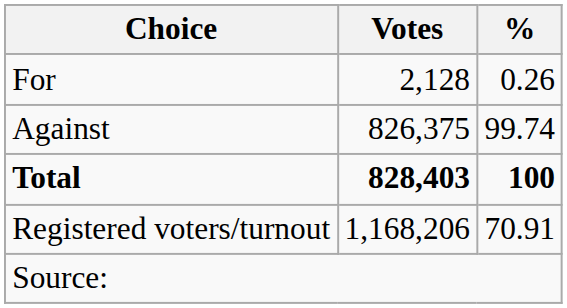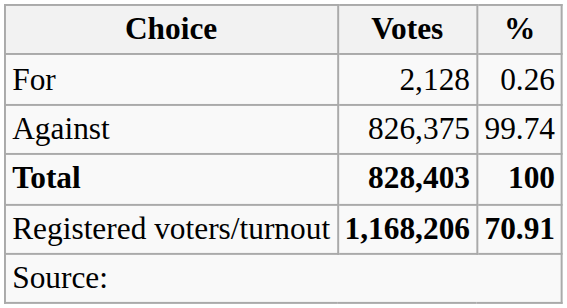Registered voters/turnout | Votes: normal -> bold
Registered voters/turnout | %: normal -> bold
